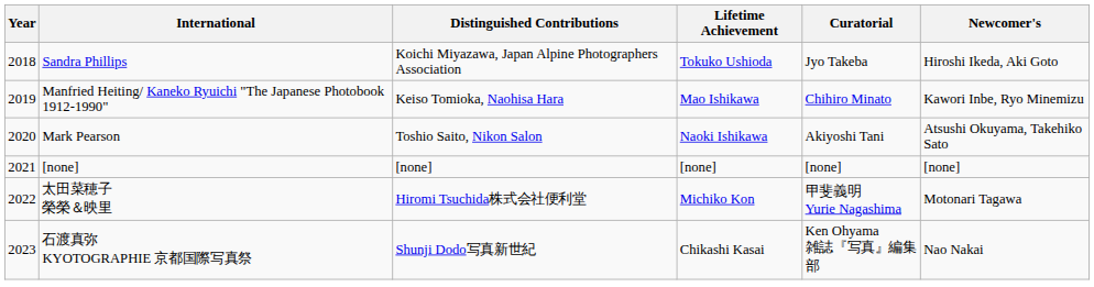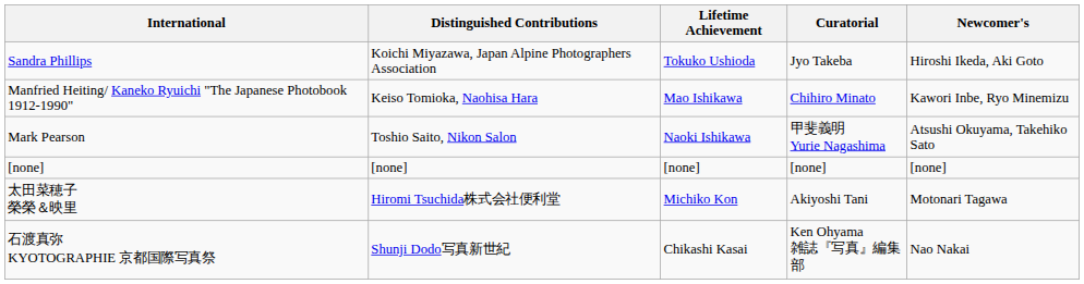- column: Year | 2018 | 2019 | 2020 | 2021 | 2022 | 2023
Mark Pearson | Curatorial: Akiyoshi Tani -> 甲斐義明 Yurie Nagashima
太田菜穂子 榮榮＆映里 | Curatorial: 甲斐義明 Yurie Nagashima -> Akiyoshi Tani
